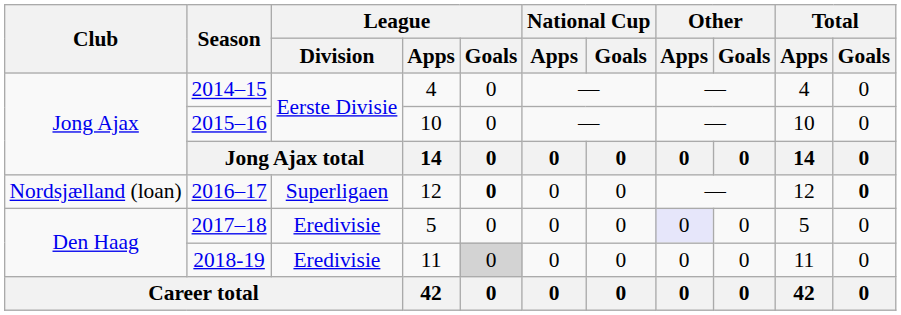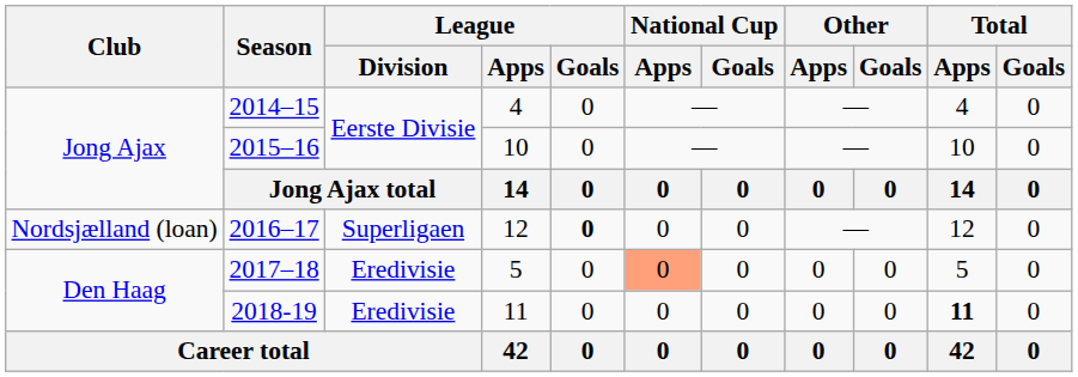2016–17 | Total / Goals: bold -> normal
2017–18 | National Cup / Apps: no background -> lightsalmon background
2017–18 | Other / Apps: lavender background -> no background
2018-19 | League / Goals: lightgrey background -> no background
2018-19 | Total / Apps: normal -> bold
